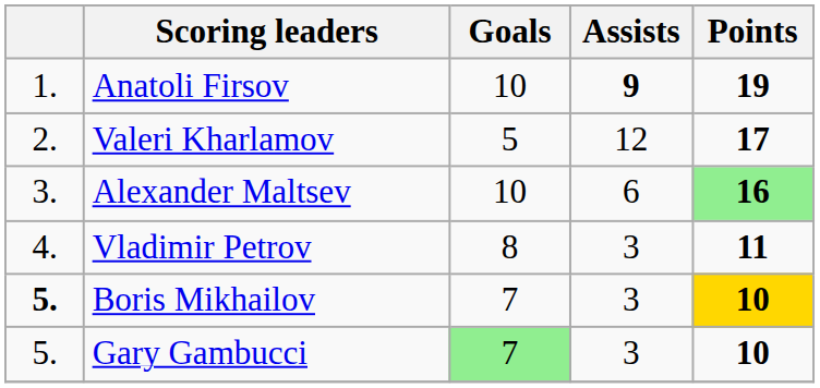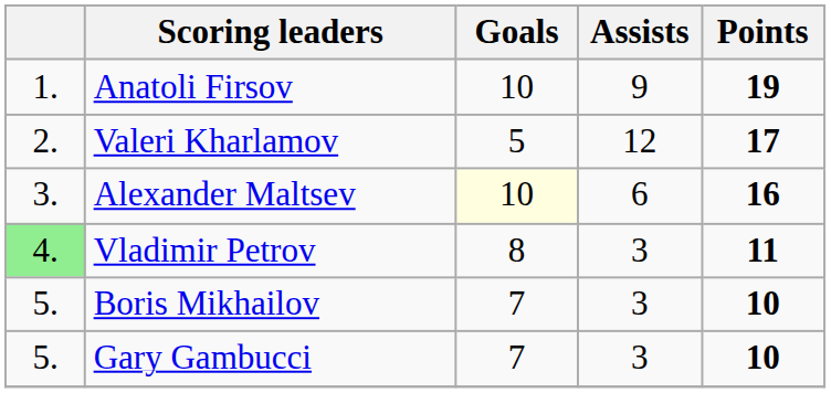Anatoli Firsov | Assists: bold -> normal
Alexander Maltsev | Goals: no background -> lightyellow background
Alexander Maltsev | Points: lightgreen background -> no background
Vladimir Petrov | column 1: no background -> lightgreen background
Boris Mikhailov | column 1: bold -> normal
Boris Mikhailov | Points: gold background -> no background
Gary Gambucci | Goals: lightgreen background -> no background
